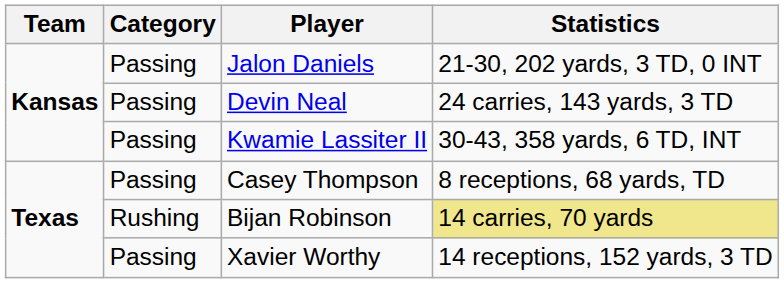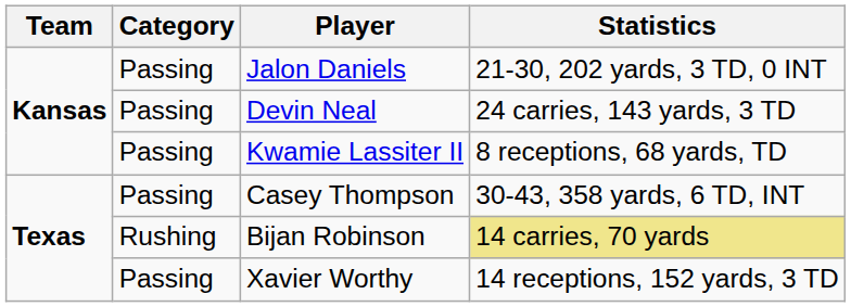Kwamie Lassiter II | Statistics: 30-43, 358 yards, 6 TD, INT -> 8 receptions, 68 yards, TD
Casey Thompson | Statistics: 8 receptions, 68 yards, TD -> 30-43, 358 yards, 6 TD, INT
